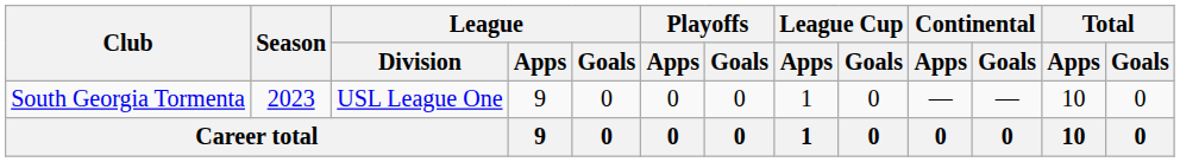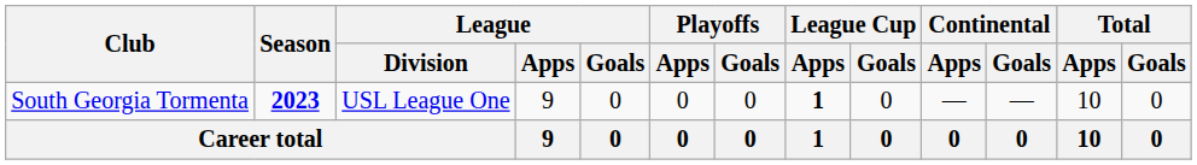South Georgia Tormenta | Season: normal -> bold
South Georgia Tormenta | League Cup / Apps: normal -> bold
